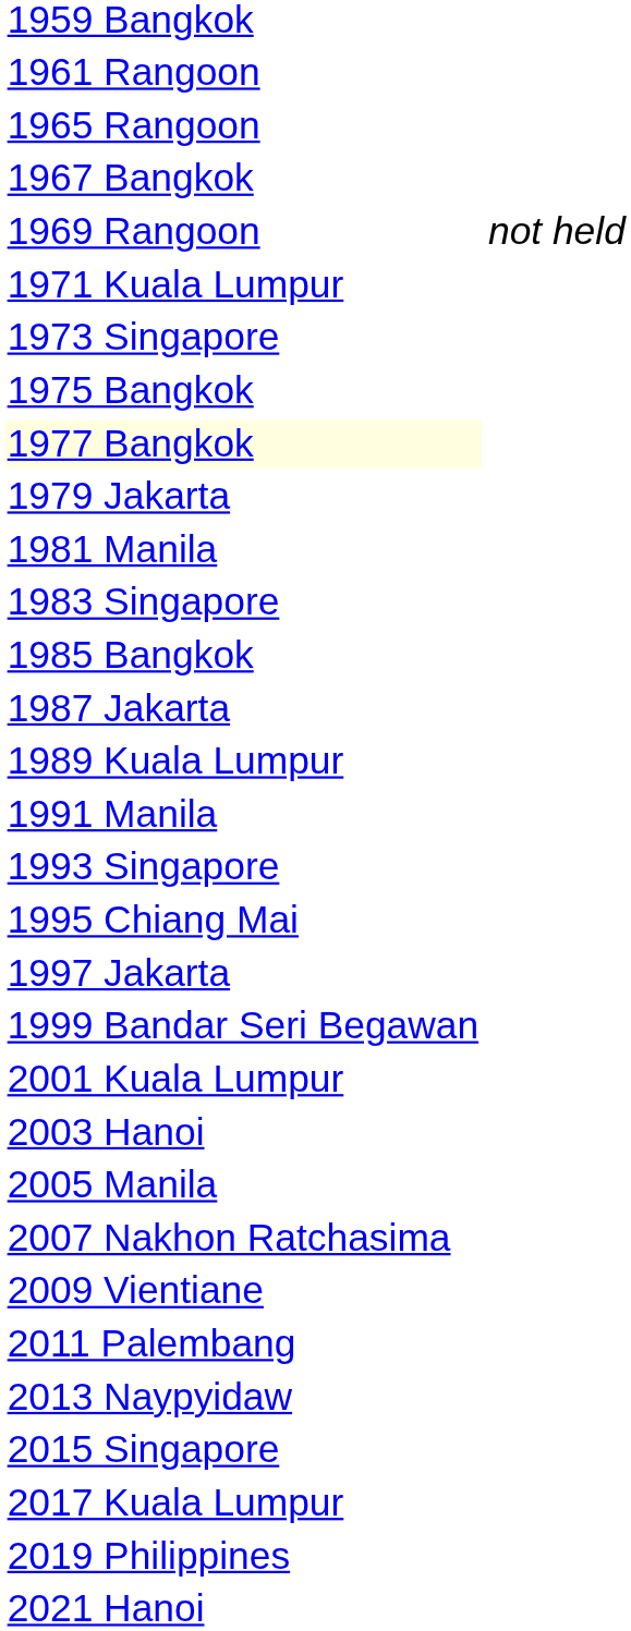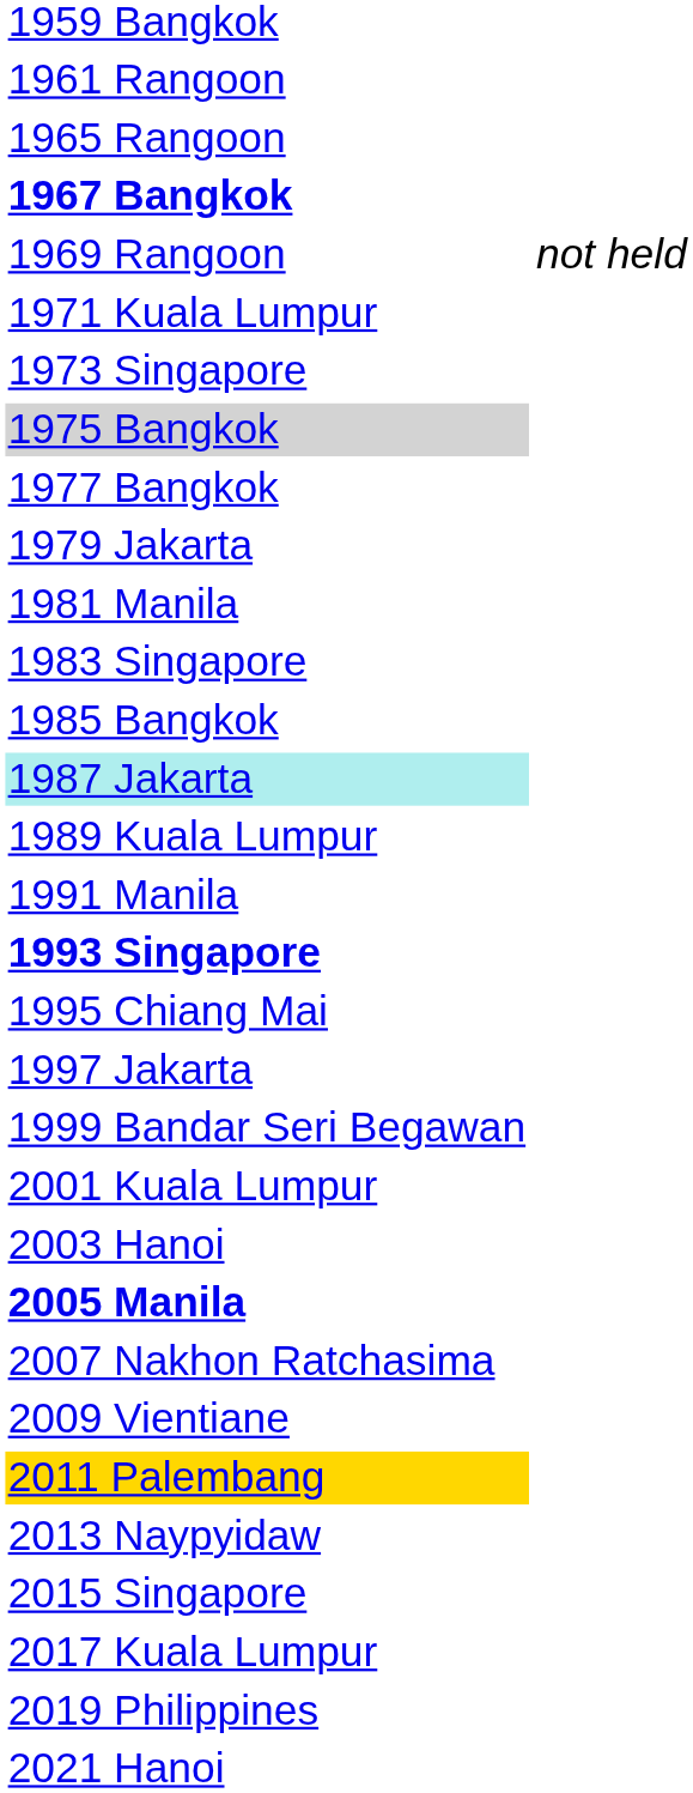1967 Bangkok | column 1: normal -> bold
1975 Bangkok | column 1: no background -> lightgrey background
1977 Bangkok | column 1: lightyellow background -> no background
1987 Jakarta | column 1: no background -> paleturquoise background
1993 Singapore | column 1: normal -> bold
2005 Manila | column 1: normal -> bold
2011 Palembang | column 1: no background -> gold background
